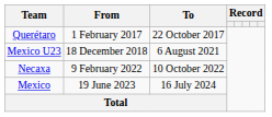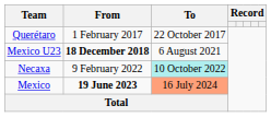Mexico U23 | From: normal -> bold
Necaxa | To: no background -> paleturquoise background
Mexico | From: normal -> bold
Mexico | To: no background -> lightsalmon background
